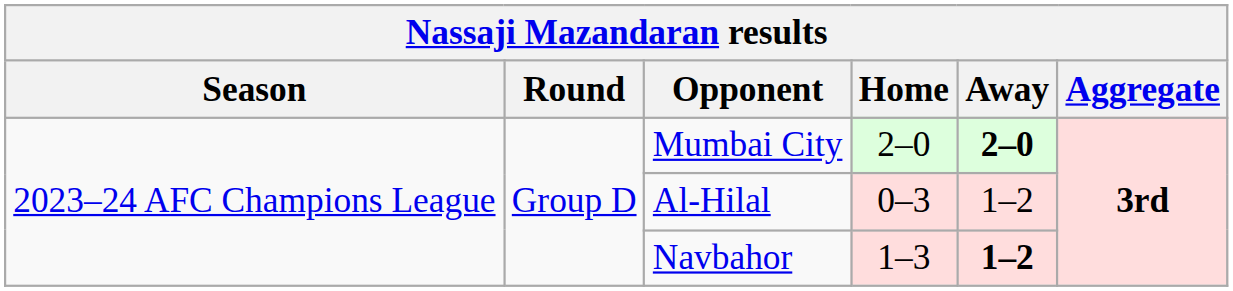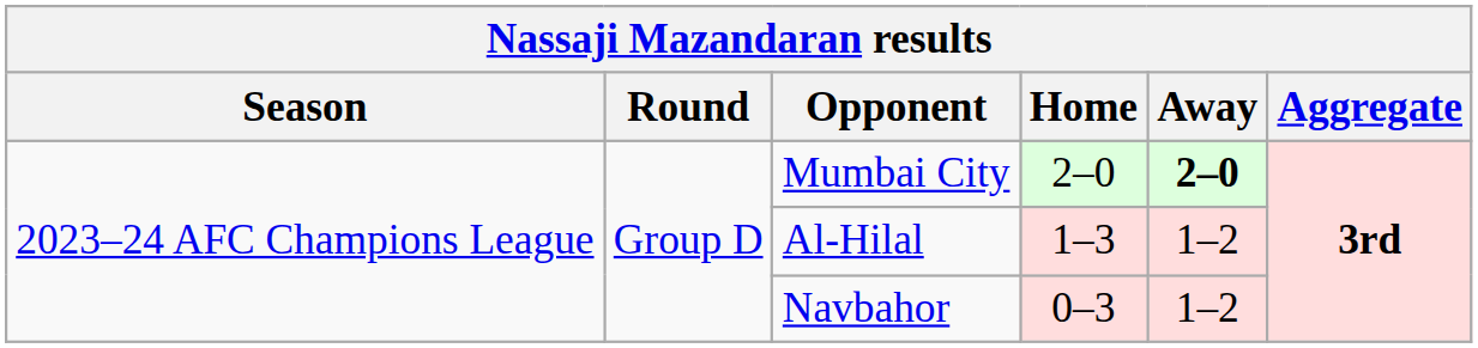Al-Hilal | Home: 0–3 -> 1–3
Navbahor | Home: 1–3 -> 0–3
Navbahor | Away: bold -> normal
